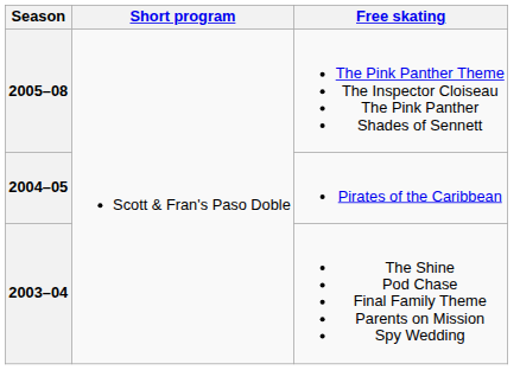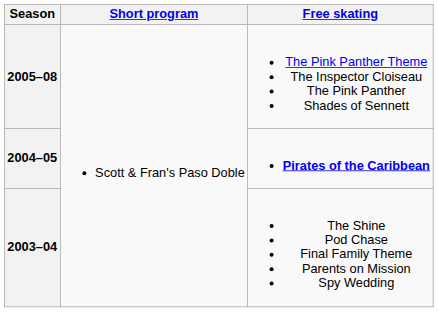2004–05 | Free skating: normal -> bold
